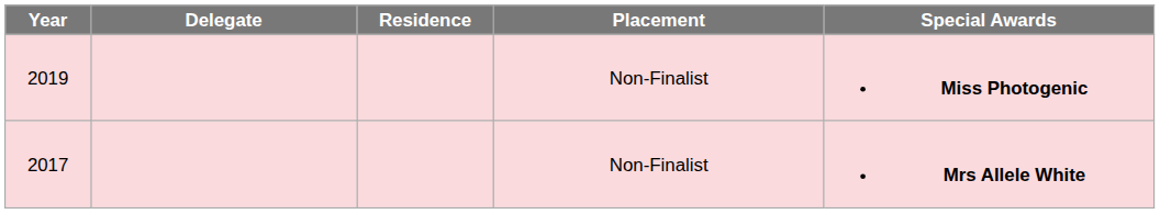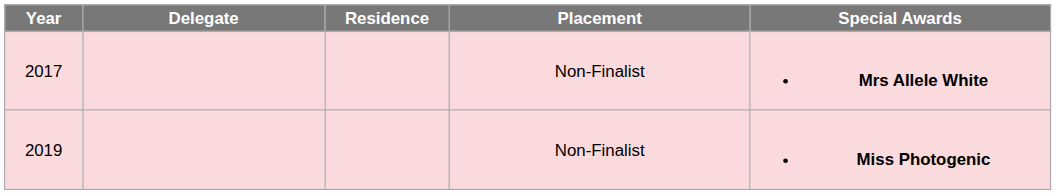rows swapped: 2019 <-> 2017
